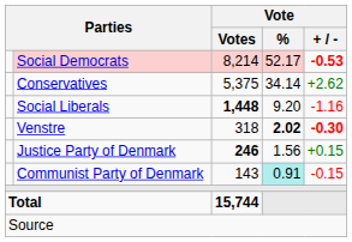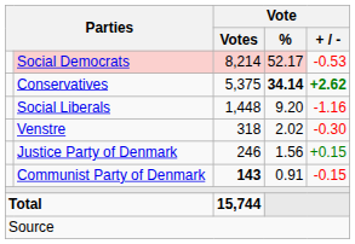Social Democrats | Vote / + / -: bold -> normal
Conservatives | Vote / %: normal -> bold
Conservatives | Vote / + / -: normal -> bold
Social Liberals | Vote / Votes: bold -> normal
Venstre | Vote / %: bold -> normal
Venstre | Vote / + / -: bold -> normal
Justice Party of Denmark | Vote / Votes: bold -> normal
Communist Party of Denmark | Vote / Votes: normal -> bold
Communist Party of Denmark | Vote / %: paleturquoise background -> no background
